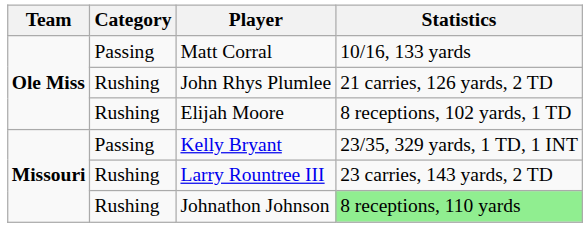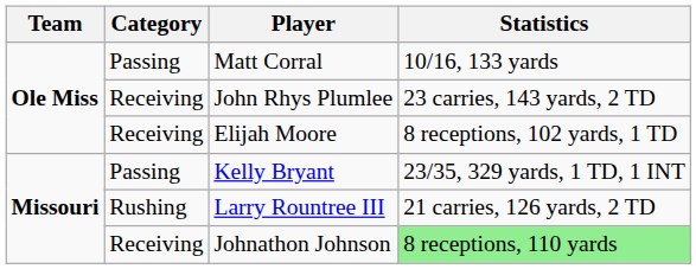John Rhys Plumlee | Category: Rushing -> Receiving
John Rhys Plumlee | Statistics: 21 carries, 126 yards, 2 TD -> 23 carries, 143 yards, 2 TD
Elijah Moore | Category: Rushing -> Receiving
Larry Rountree III | Statistics: 23 carries, 143 yards, 2 TD -> 21 carries, 126 yards, 2 TD
Johnathon Johnson | Category: Rushing -> Receiving
